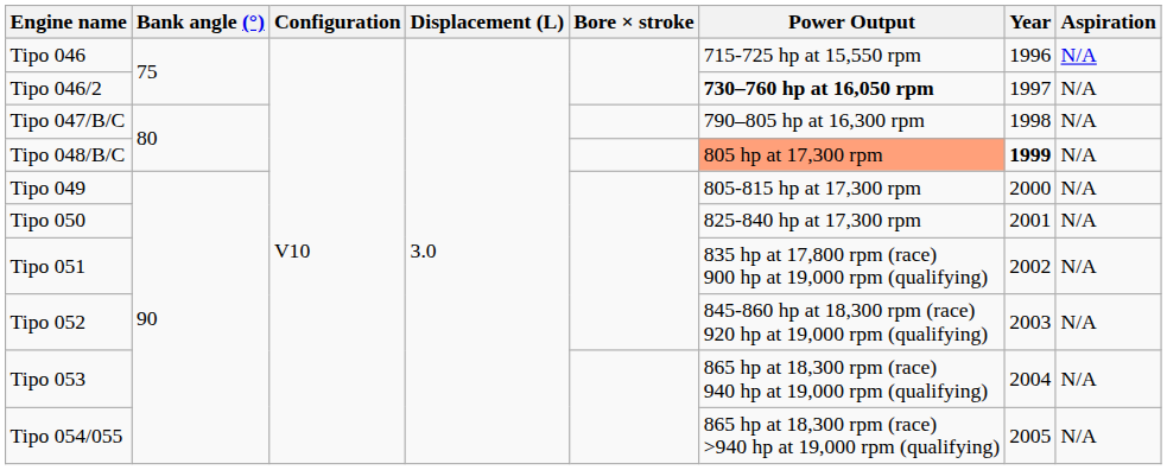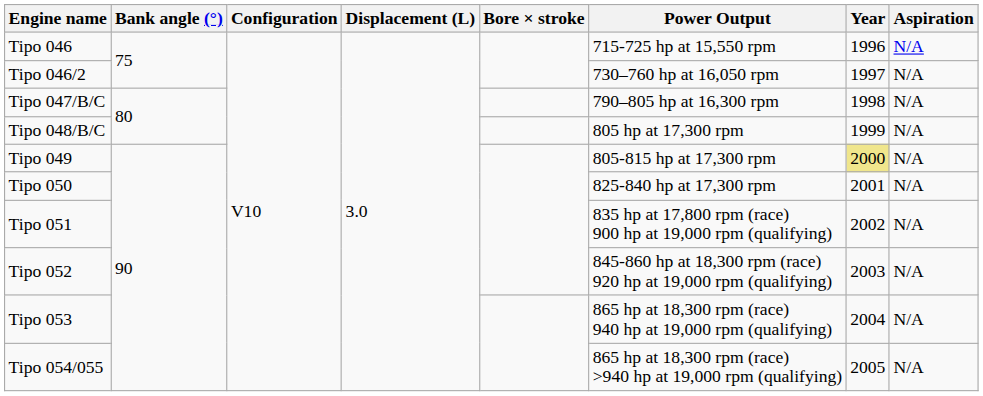Tipo 046/2 | Power Output: bold -> normal
Tipo 048/B/C | Power Output: lightsalmon background -> no background
Tipo 048/B/C | Year: bold -> normal
Tipo 049 | Year: no background -> khaki background
